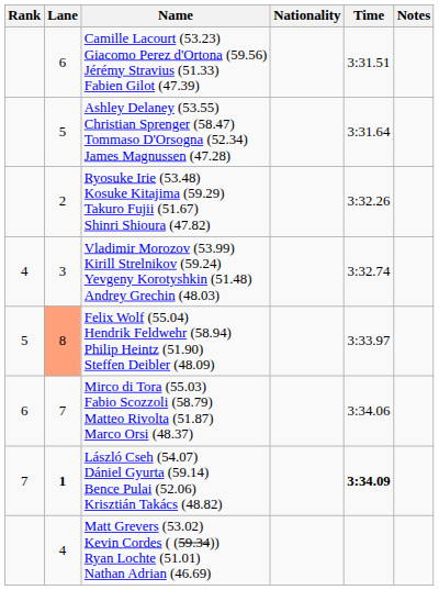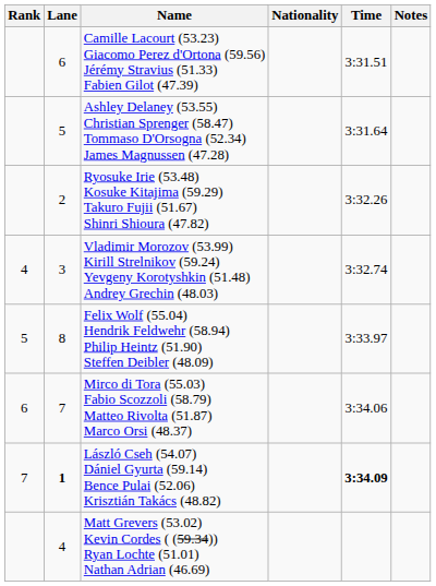row 6 | Lane: lightsalmon background -> no background
